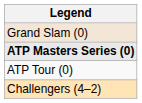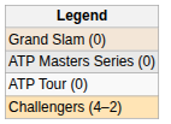row 3 | column 1: bold -> normal
